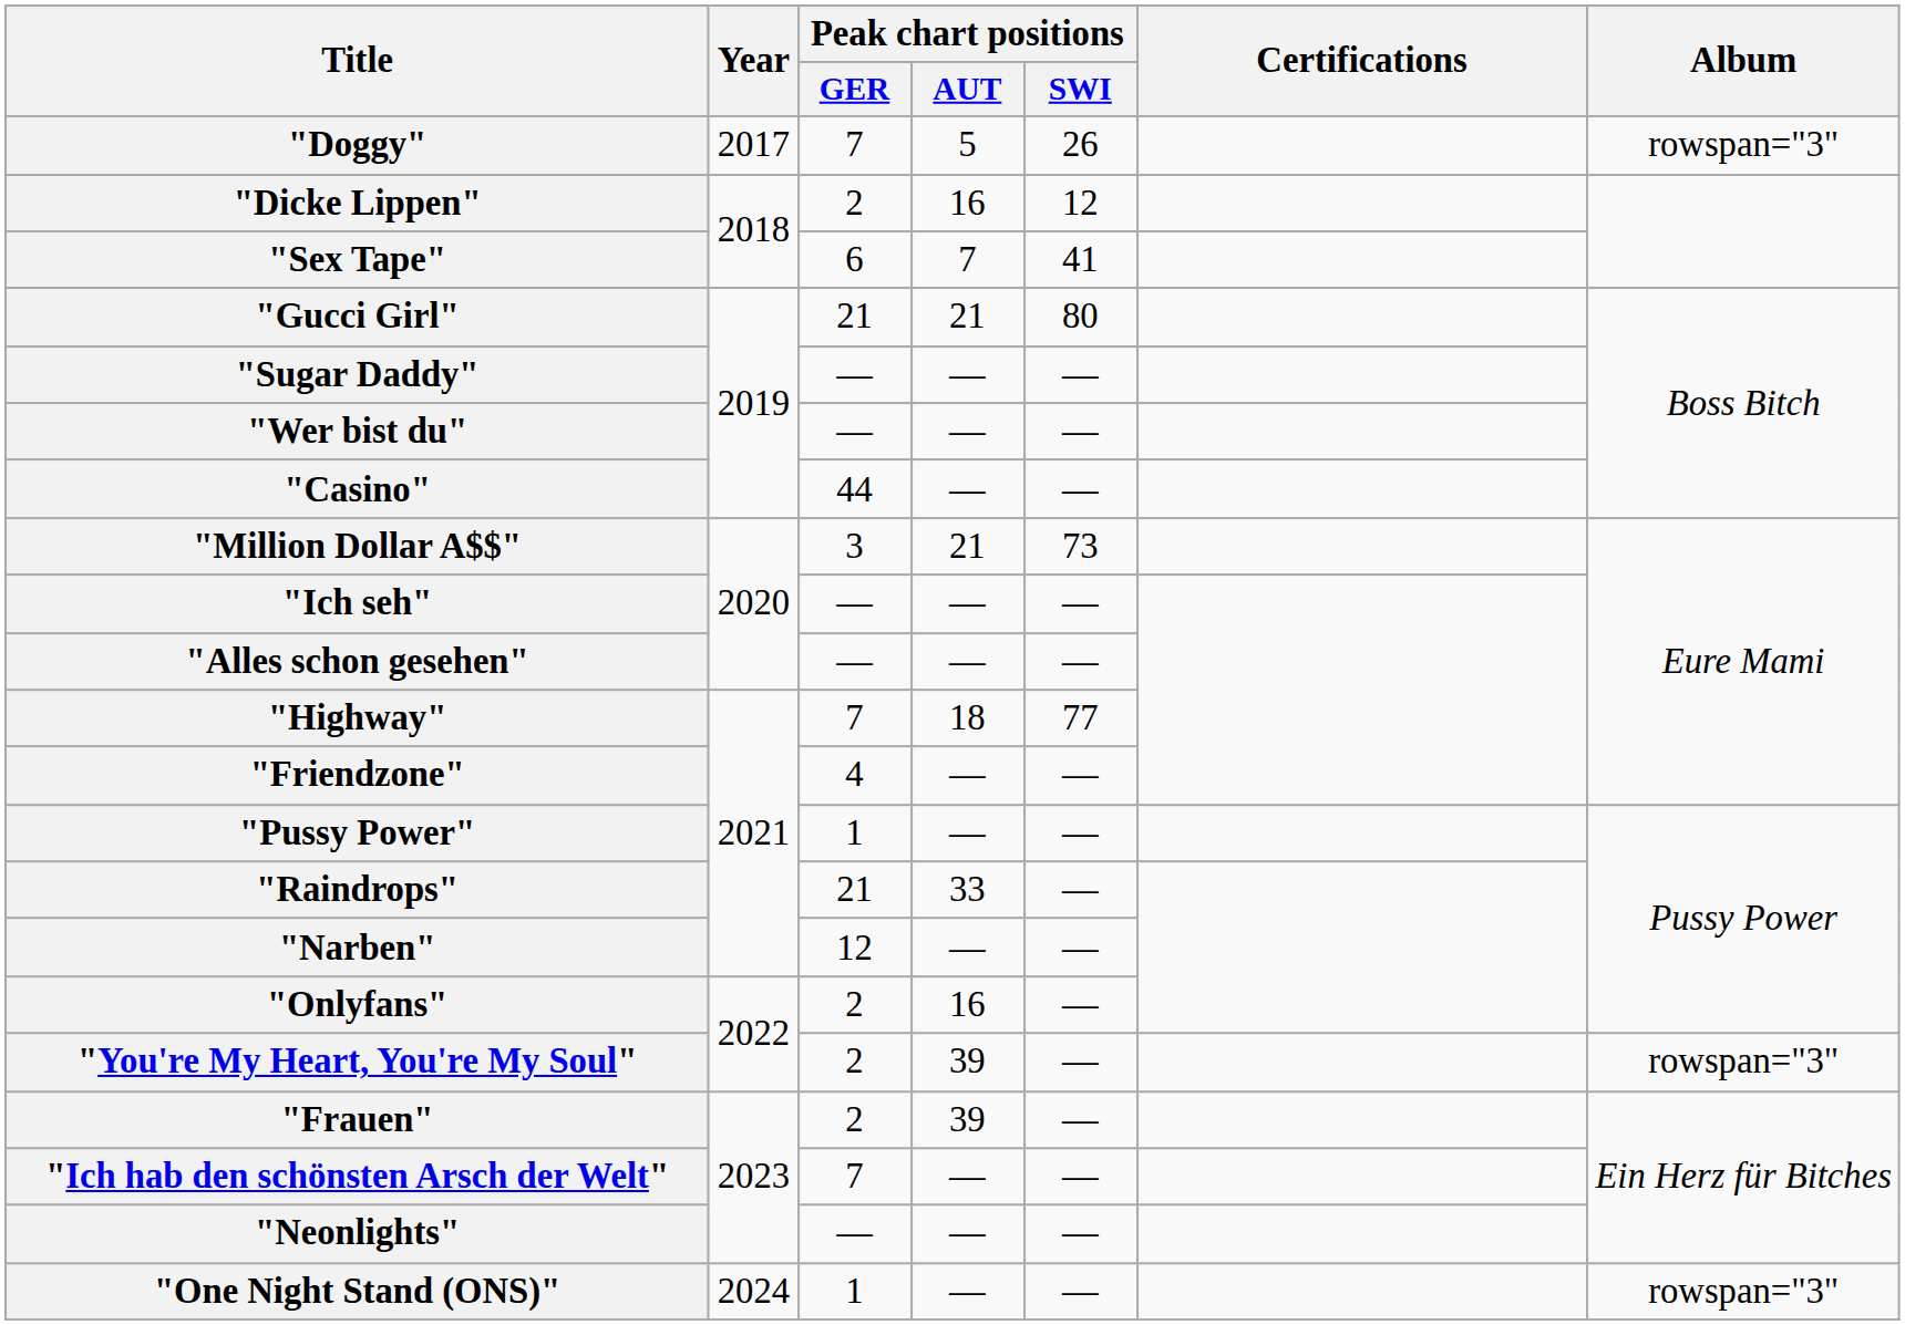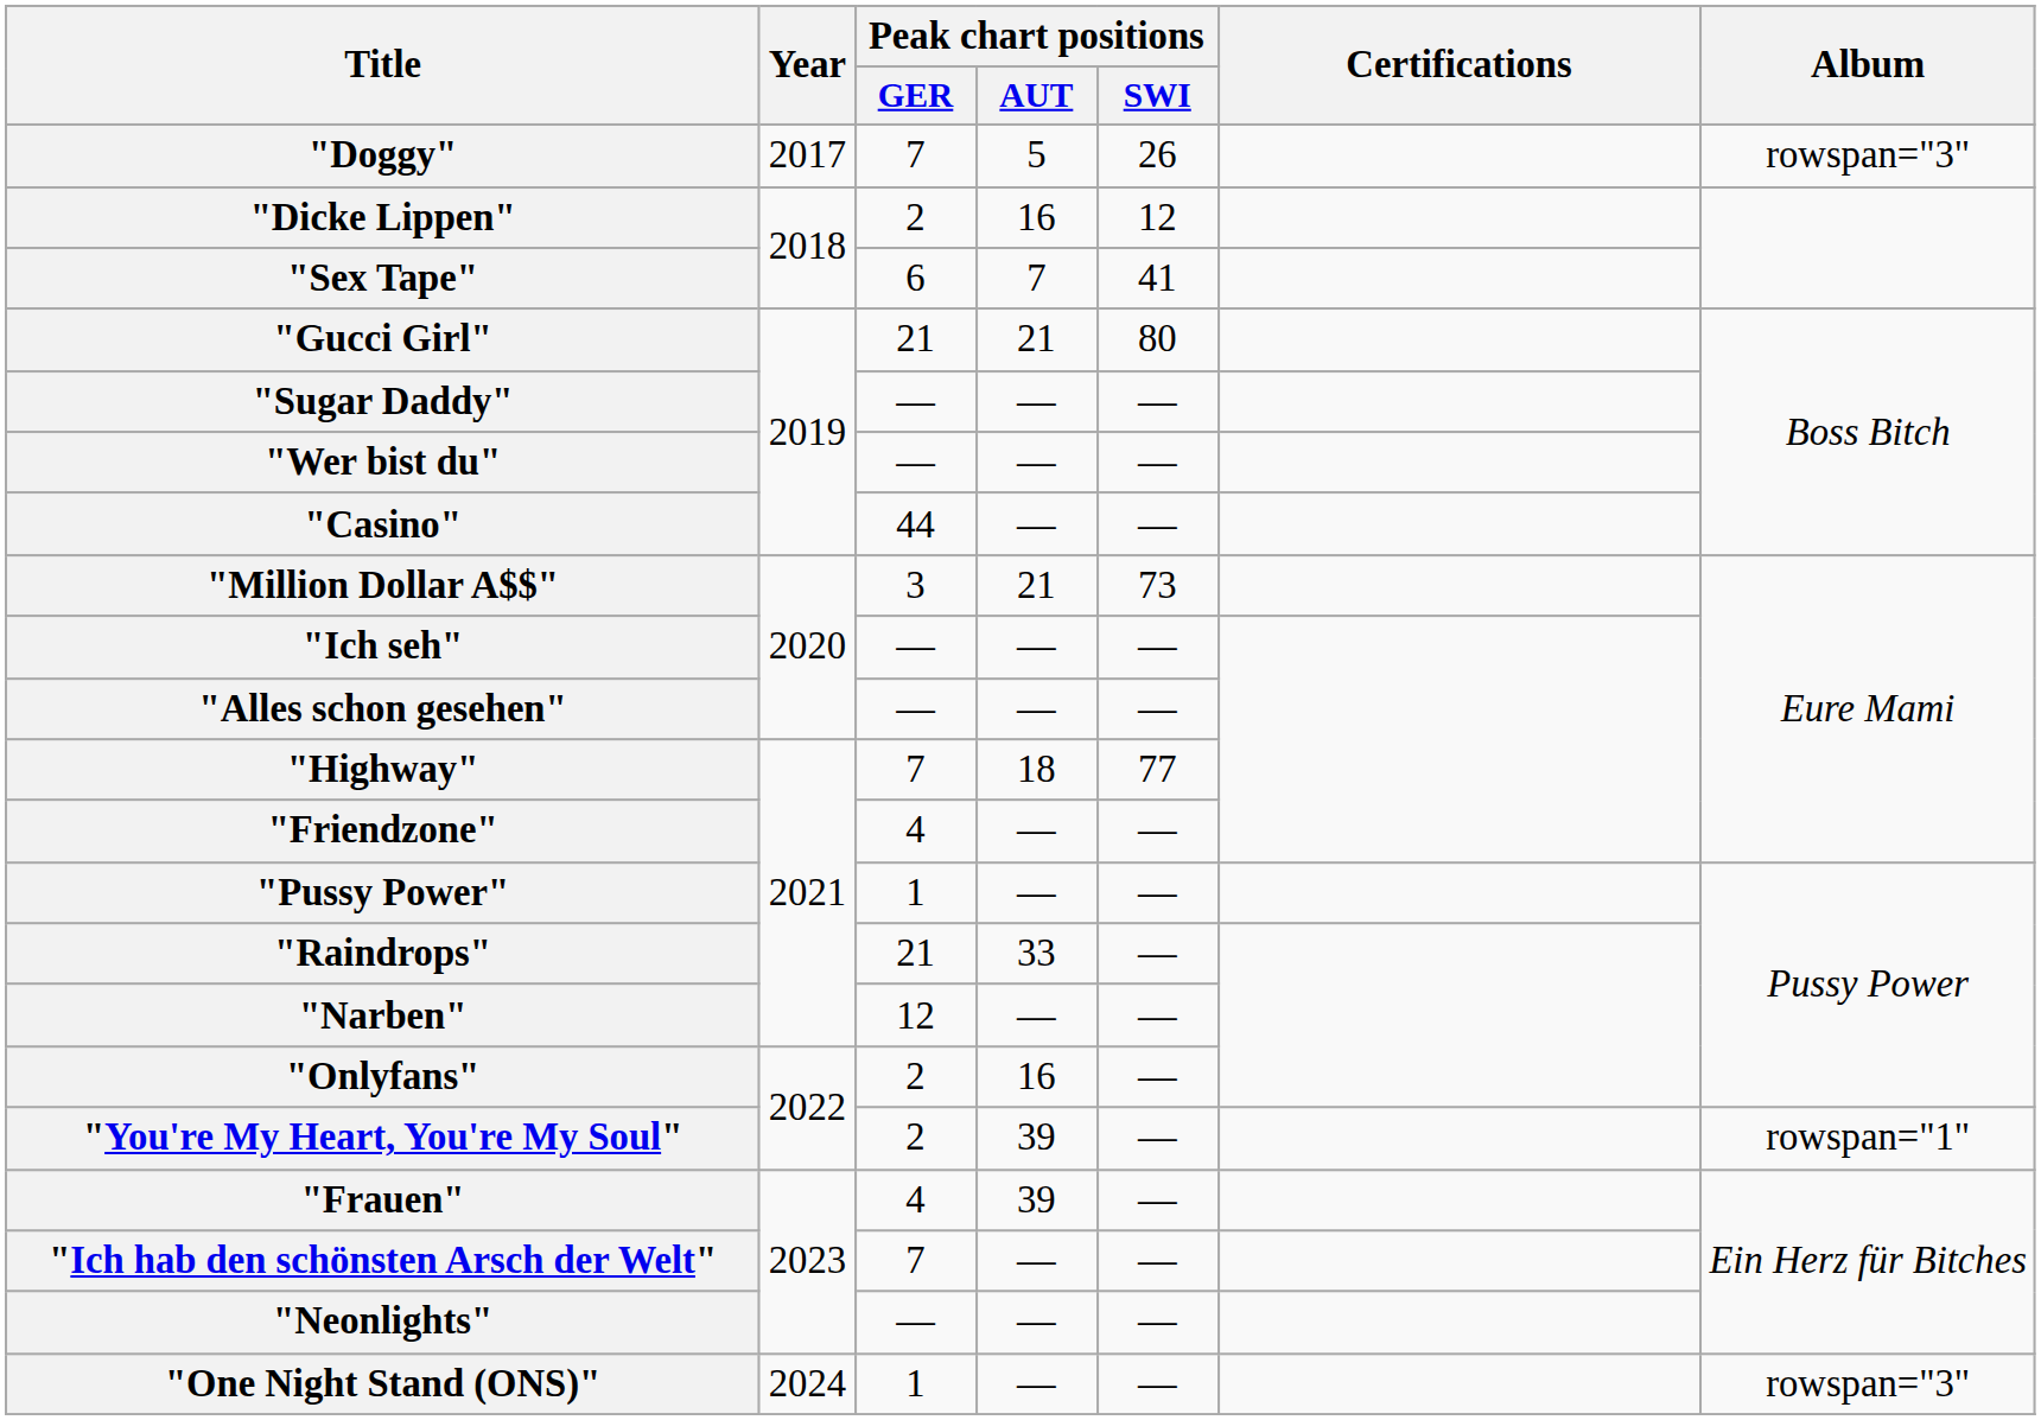"You're My Heart, You're My Soul" | Album: rowspan="3" -> rowspan="1"
"Frauen" | Peak chart positions / GER: 2 -> 4
